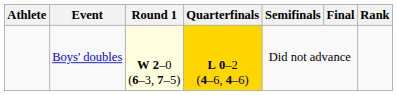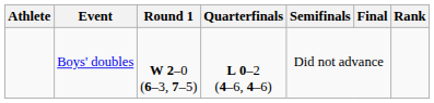Boys' doubles | Round 1: lightyellow background -> no background
Boys' doubles | Quarterfinals: gold background -> no background
